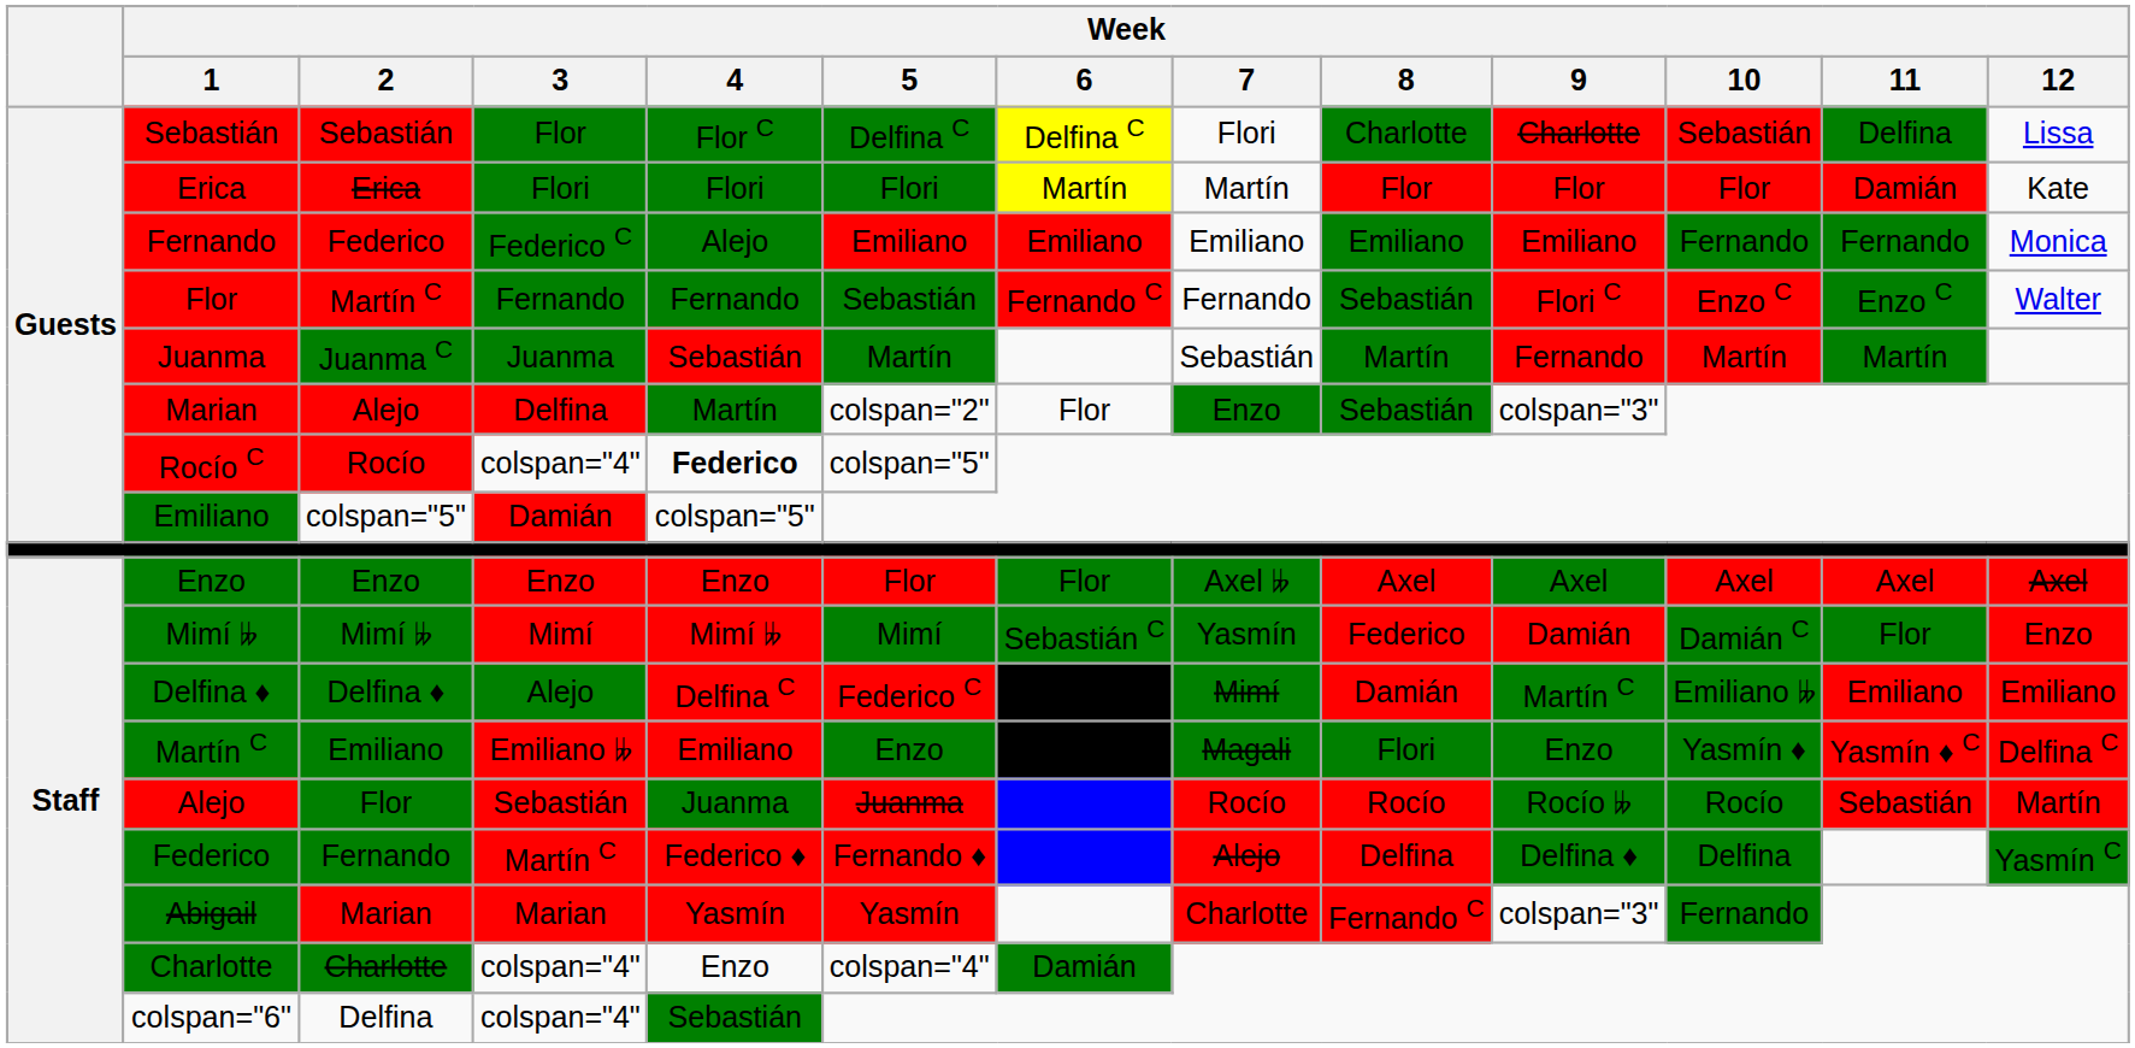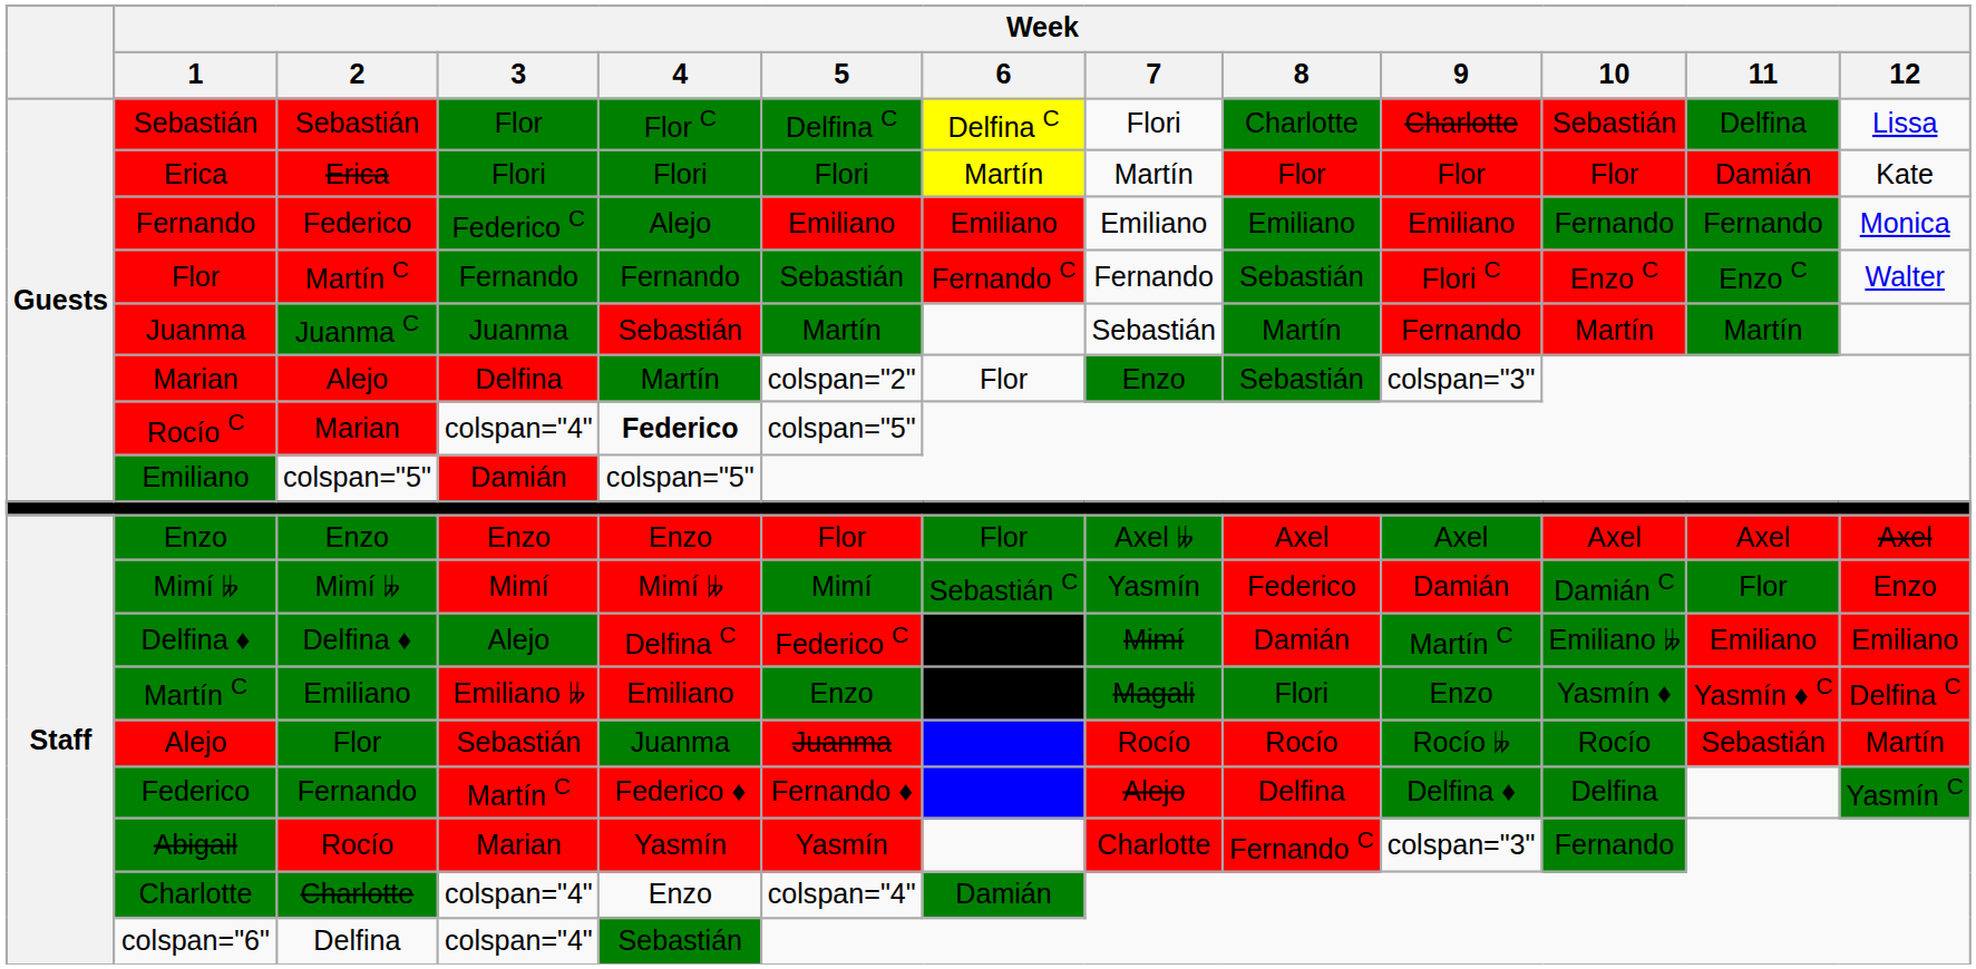Rocío C | Week / 2: Rocío -> Marian
Abigail | Week / 2: Marian -> Rocío
